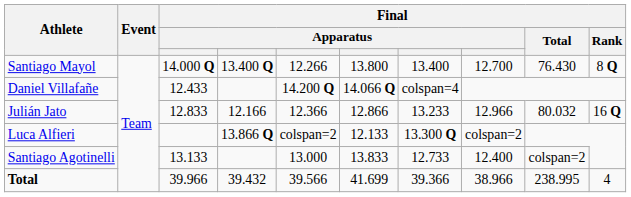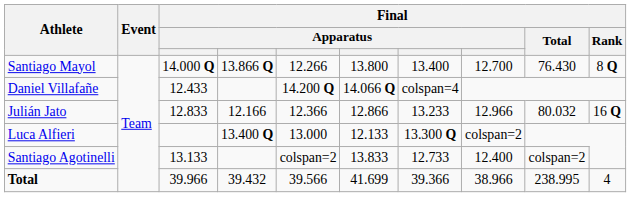Santiago Mayol | column 4: 13.400 Q -> 13.866 Q
Luca Alfieri | column 4: 13.866 Q -> 13.400 Q
Luca Alfieri | column 5: colspan=2 -> 13.000
Santiago Agotinelli | column 5: 13.000 -> colspan=2
